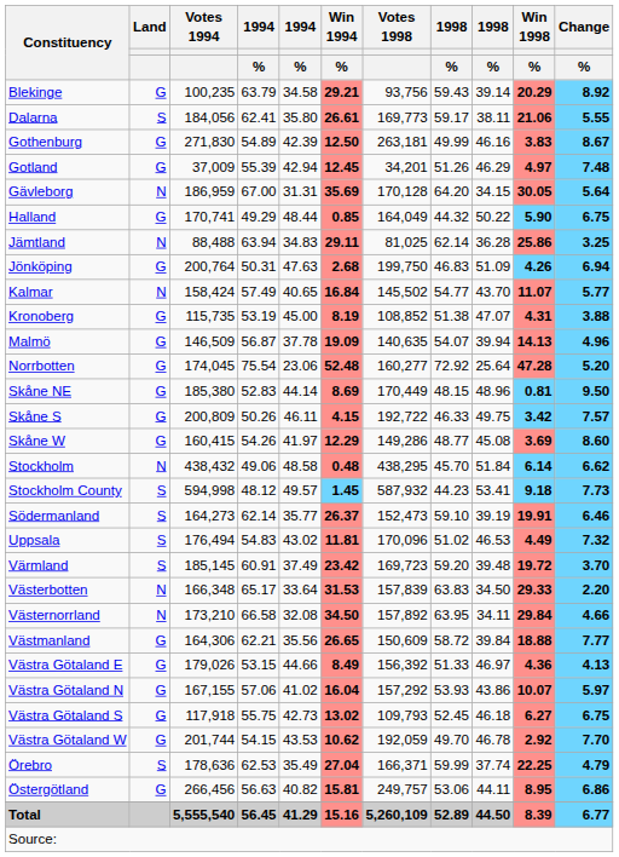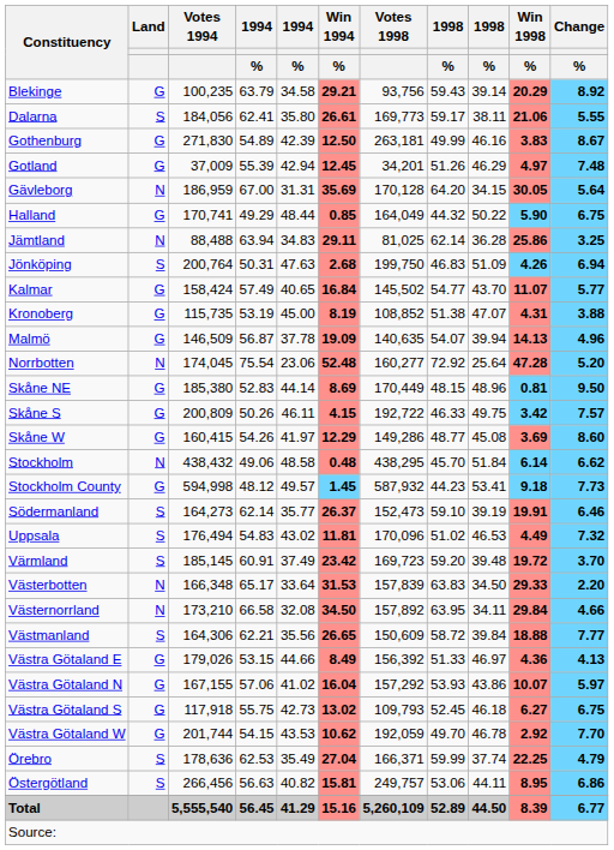Jönköping | Land: G -> S
Kalmar | Land: N -> G
Norrbotten | Land: G -> N
Stockholm County | Land: S -> G
Västmanland | Land: G -> S
Östergötland | Land: G -> S
